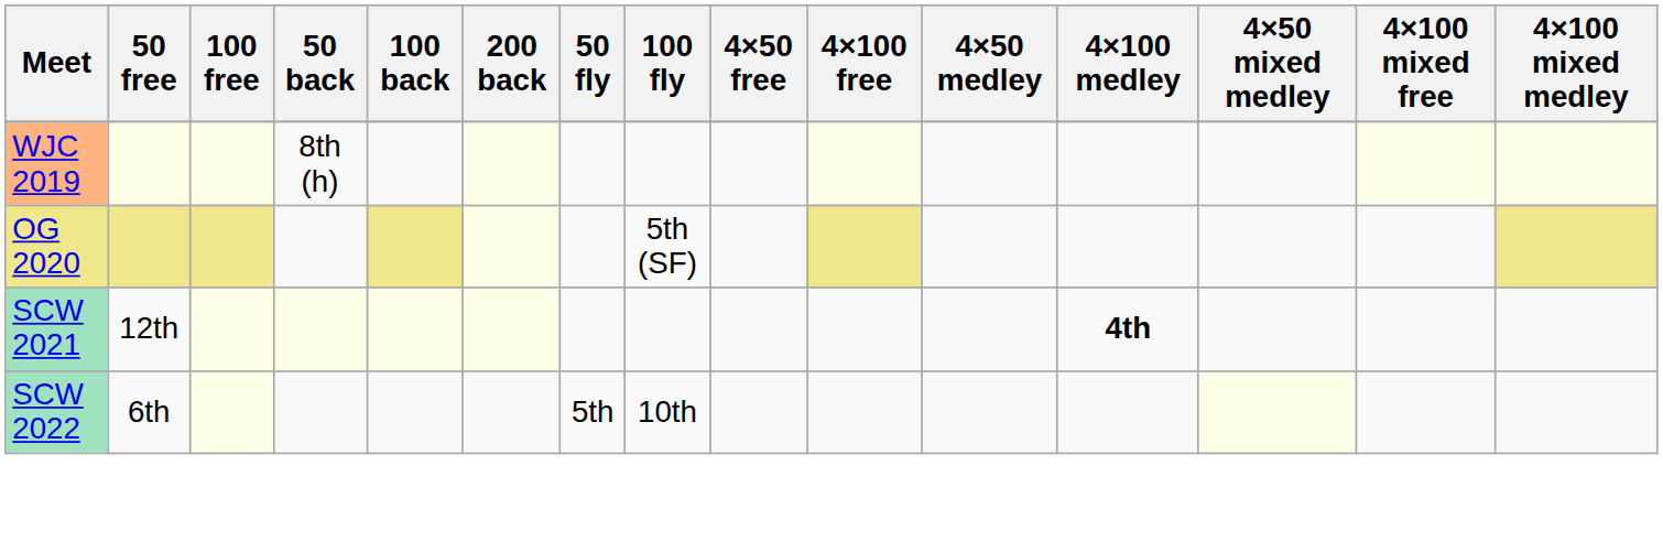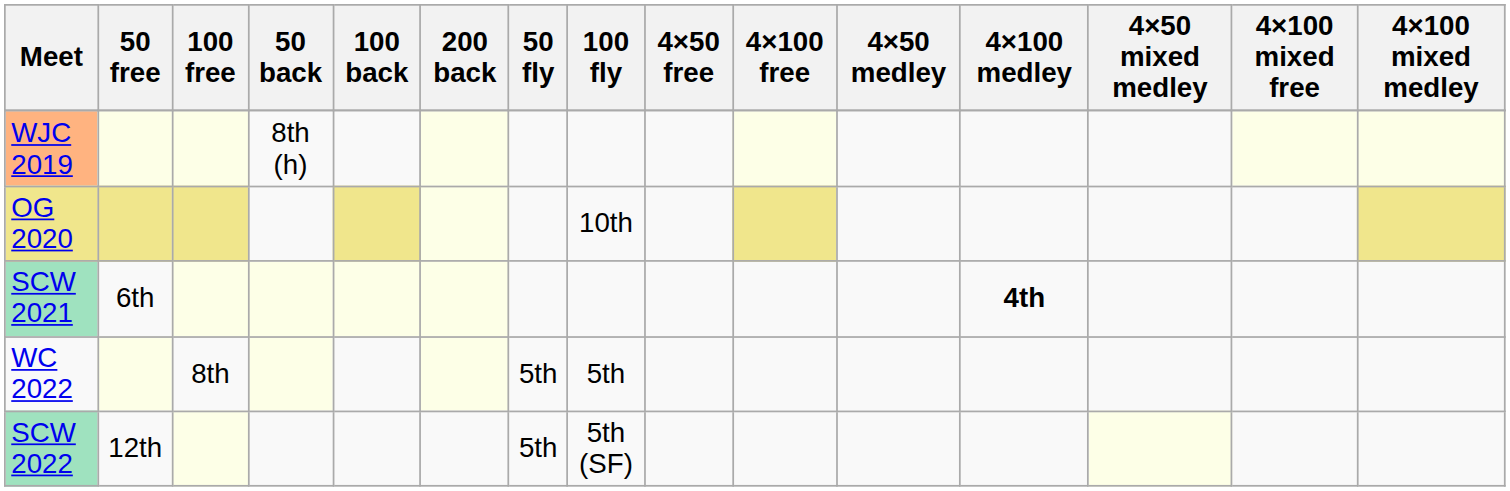OG 2020 | 100 fly: 5th (SF) -> 10th
SCW 2021 | 50 free: 12th -> 6th
+ row: WC 2022 | 8th | 5th | 5th
SCW 2022 | 50 free: 6th -> 12th
SCW 2022 | 100 fly: 10th -> 5th (SF)
